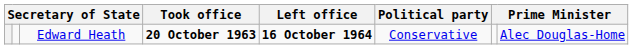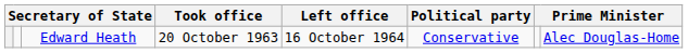Edward Heath | Took office: bold -> normal
Edward Heath | Left office: bold -> normal
